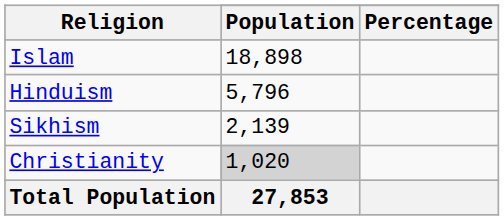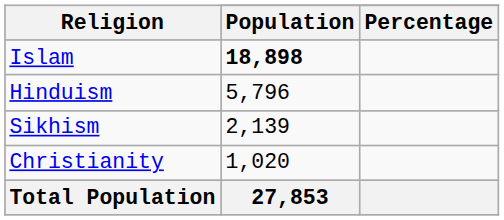Islam | Population: normal -> bold
Christianity | Population: lightgrey background -> no background
